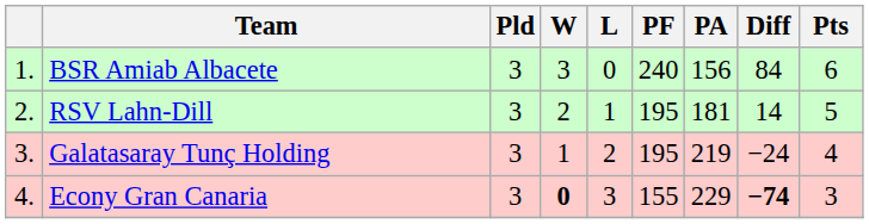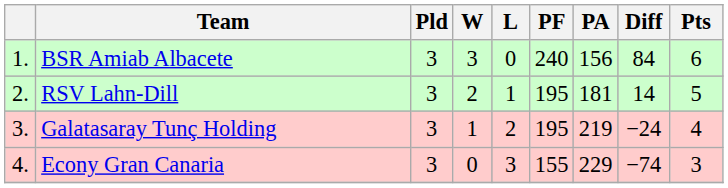Econy Gran Canaria | W: bold -> normal
Econy Gran Canaria | Diff: bold -> normal
